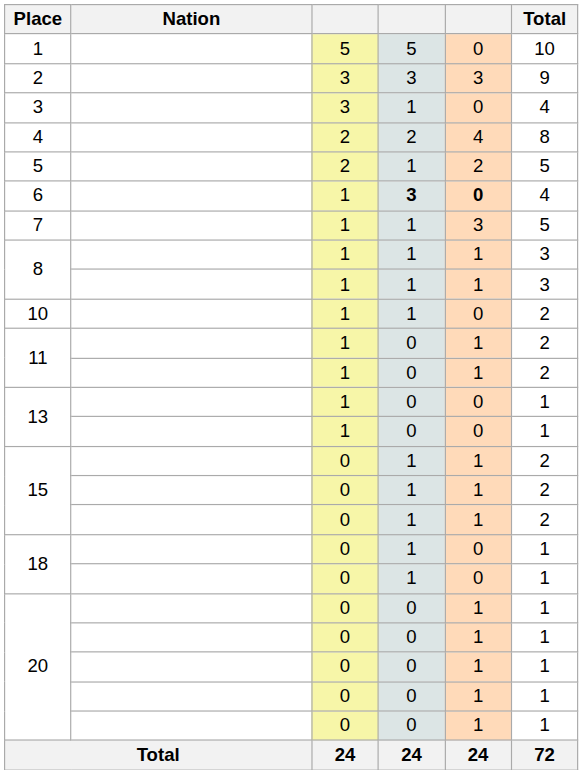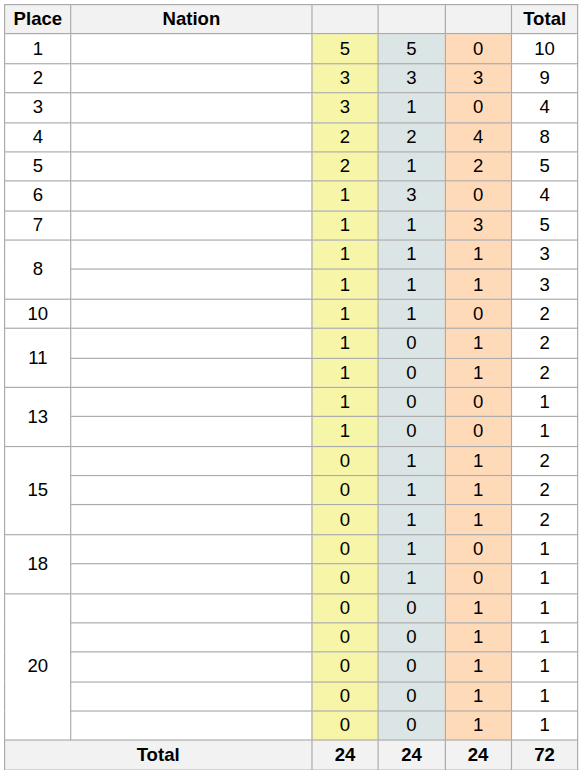6 | column 4: bold -> normal
6 | column 5: bold -> normal
